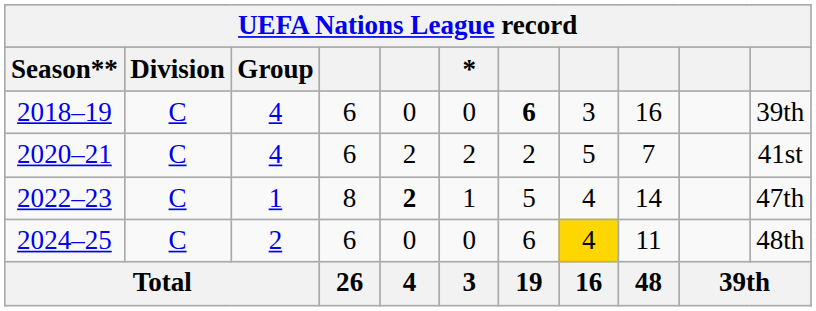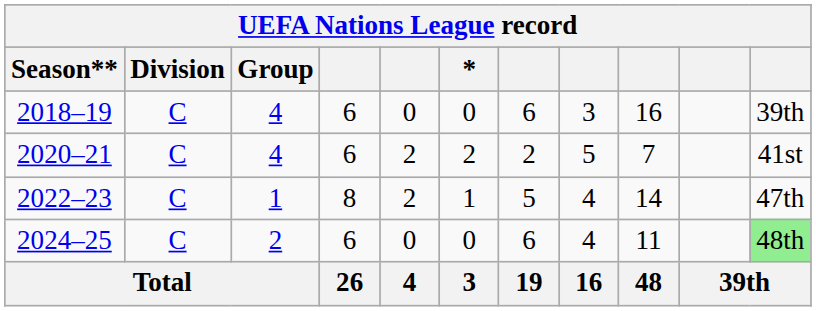2018–19 | column 7: bold -> normal
2022–23 | column 5: bold -> normal
2024–25 | column 8: gold background -> no background
2024–25 | column 11: no background -> lightgreen background
